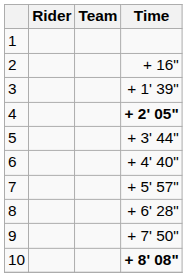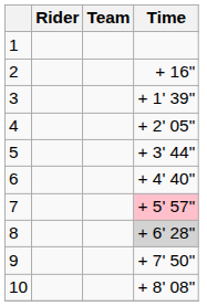4 | Time: bold -> normal
7 | Time: no background -> pink background
8 | Time: no background -> lightgrey background
10 | Time: bold -> normal
